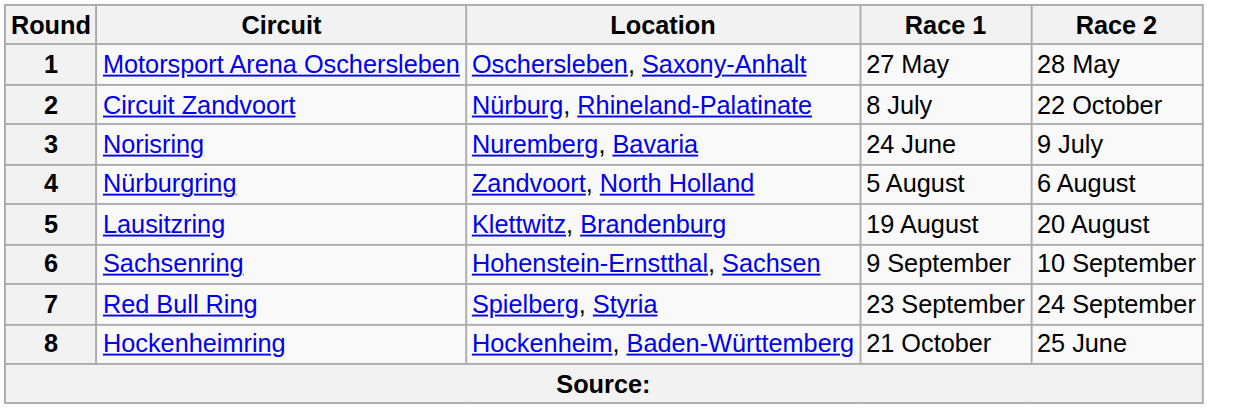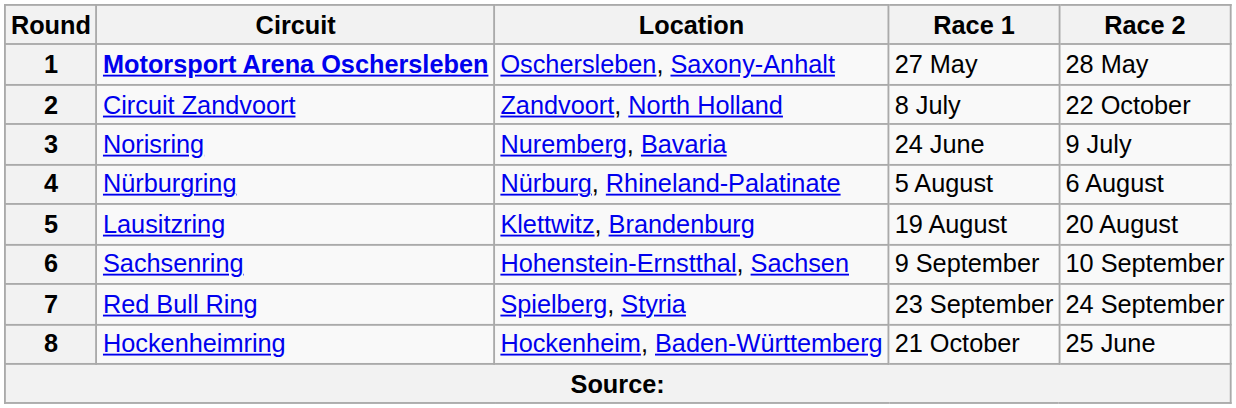1 | Circuit: normal -> bold
2 | Location: Nürburg, Rhineland-Palatinate -> Zandvoort, North Holland
4 | Location: Zandvoort, North Holland -> Nürburg, Rhineland-Palatinate
